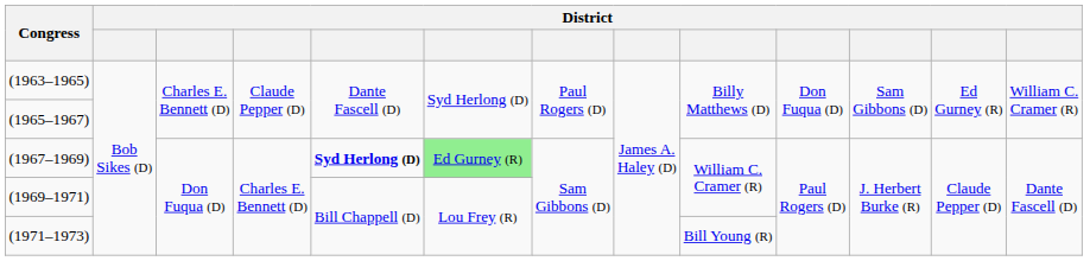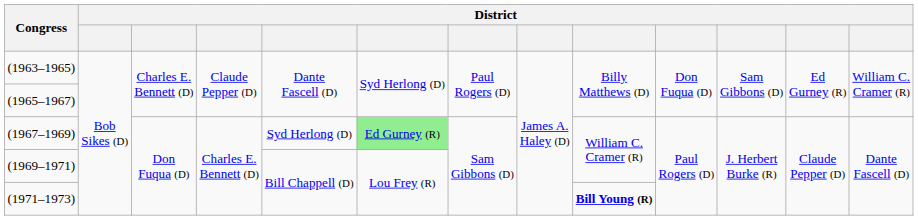(1967–1969) | column 5: bold -> normal
(1971–1973) | column 9: normal -> bold
